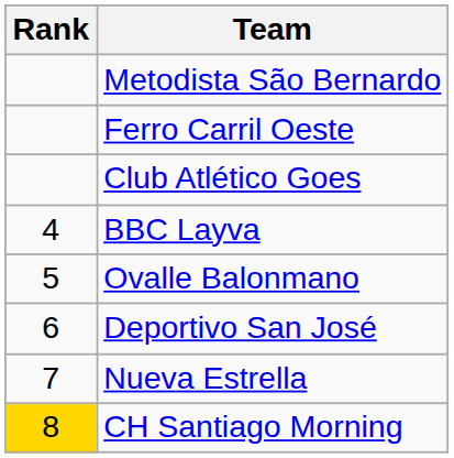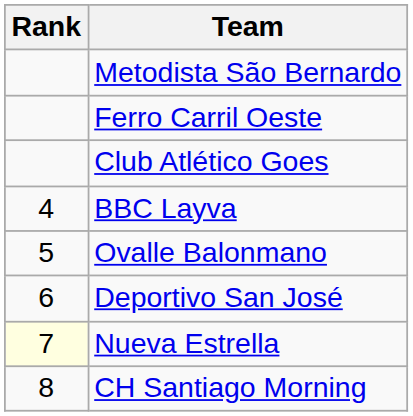Nueva Estrella | Rank: no background -> lightyellow background
CH Santiago Morning | Rank: gold background -> no background
